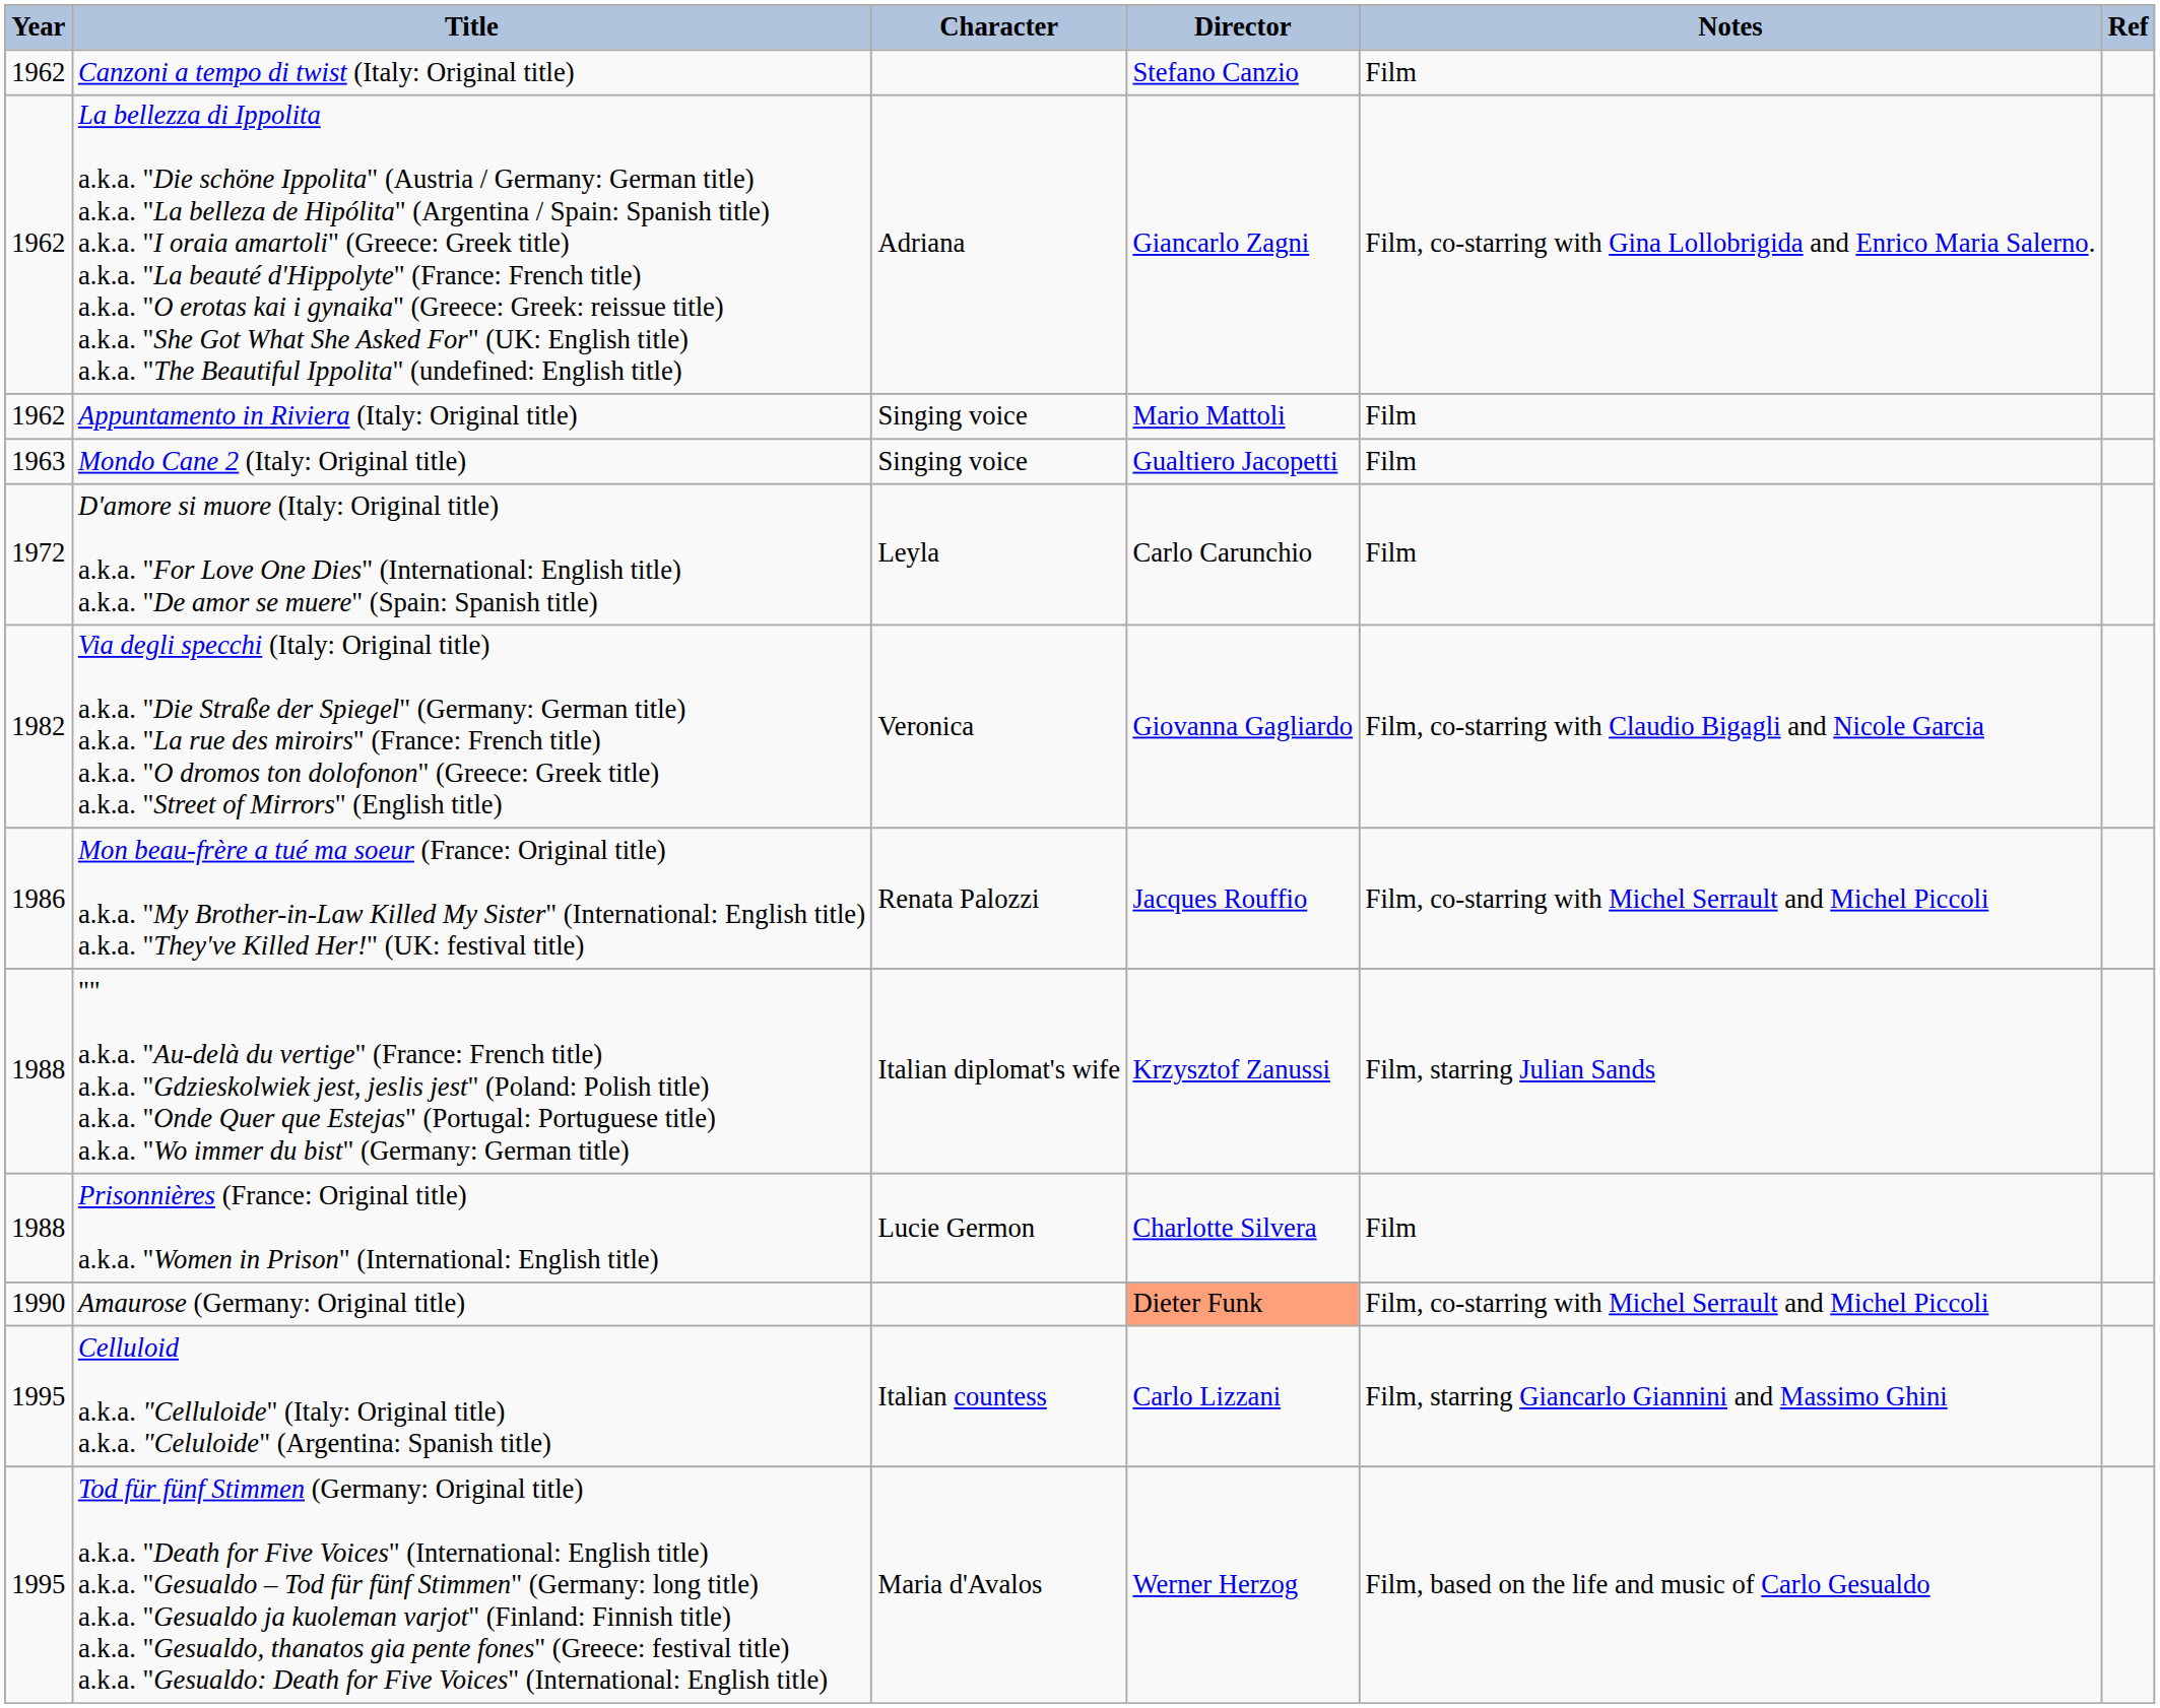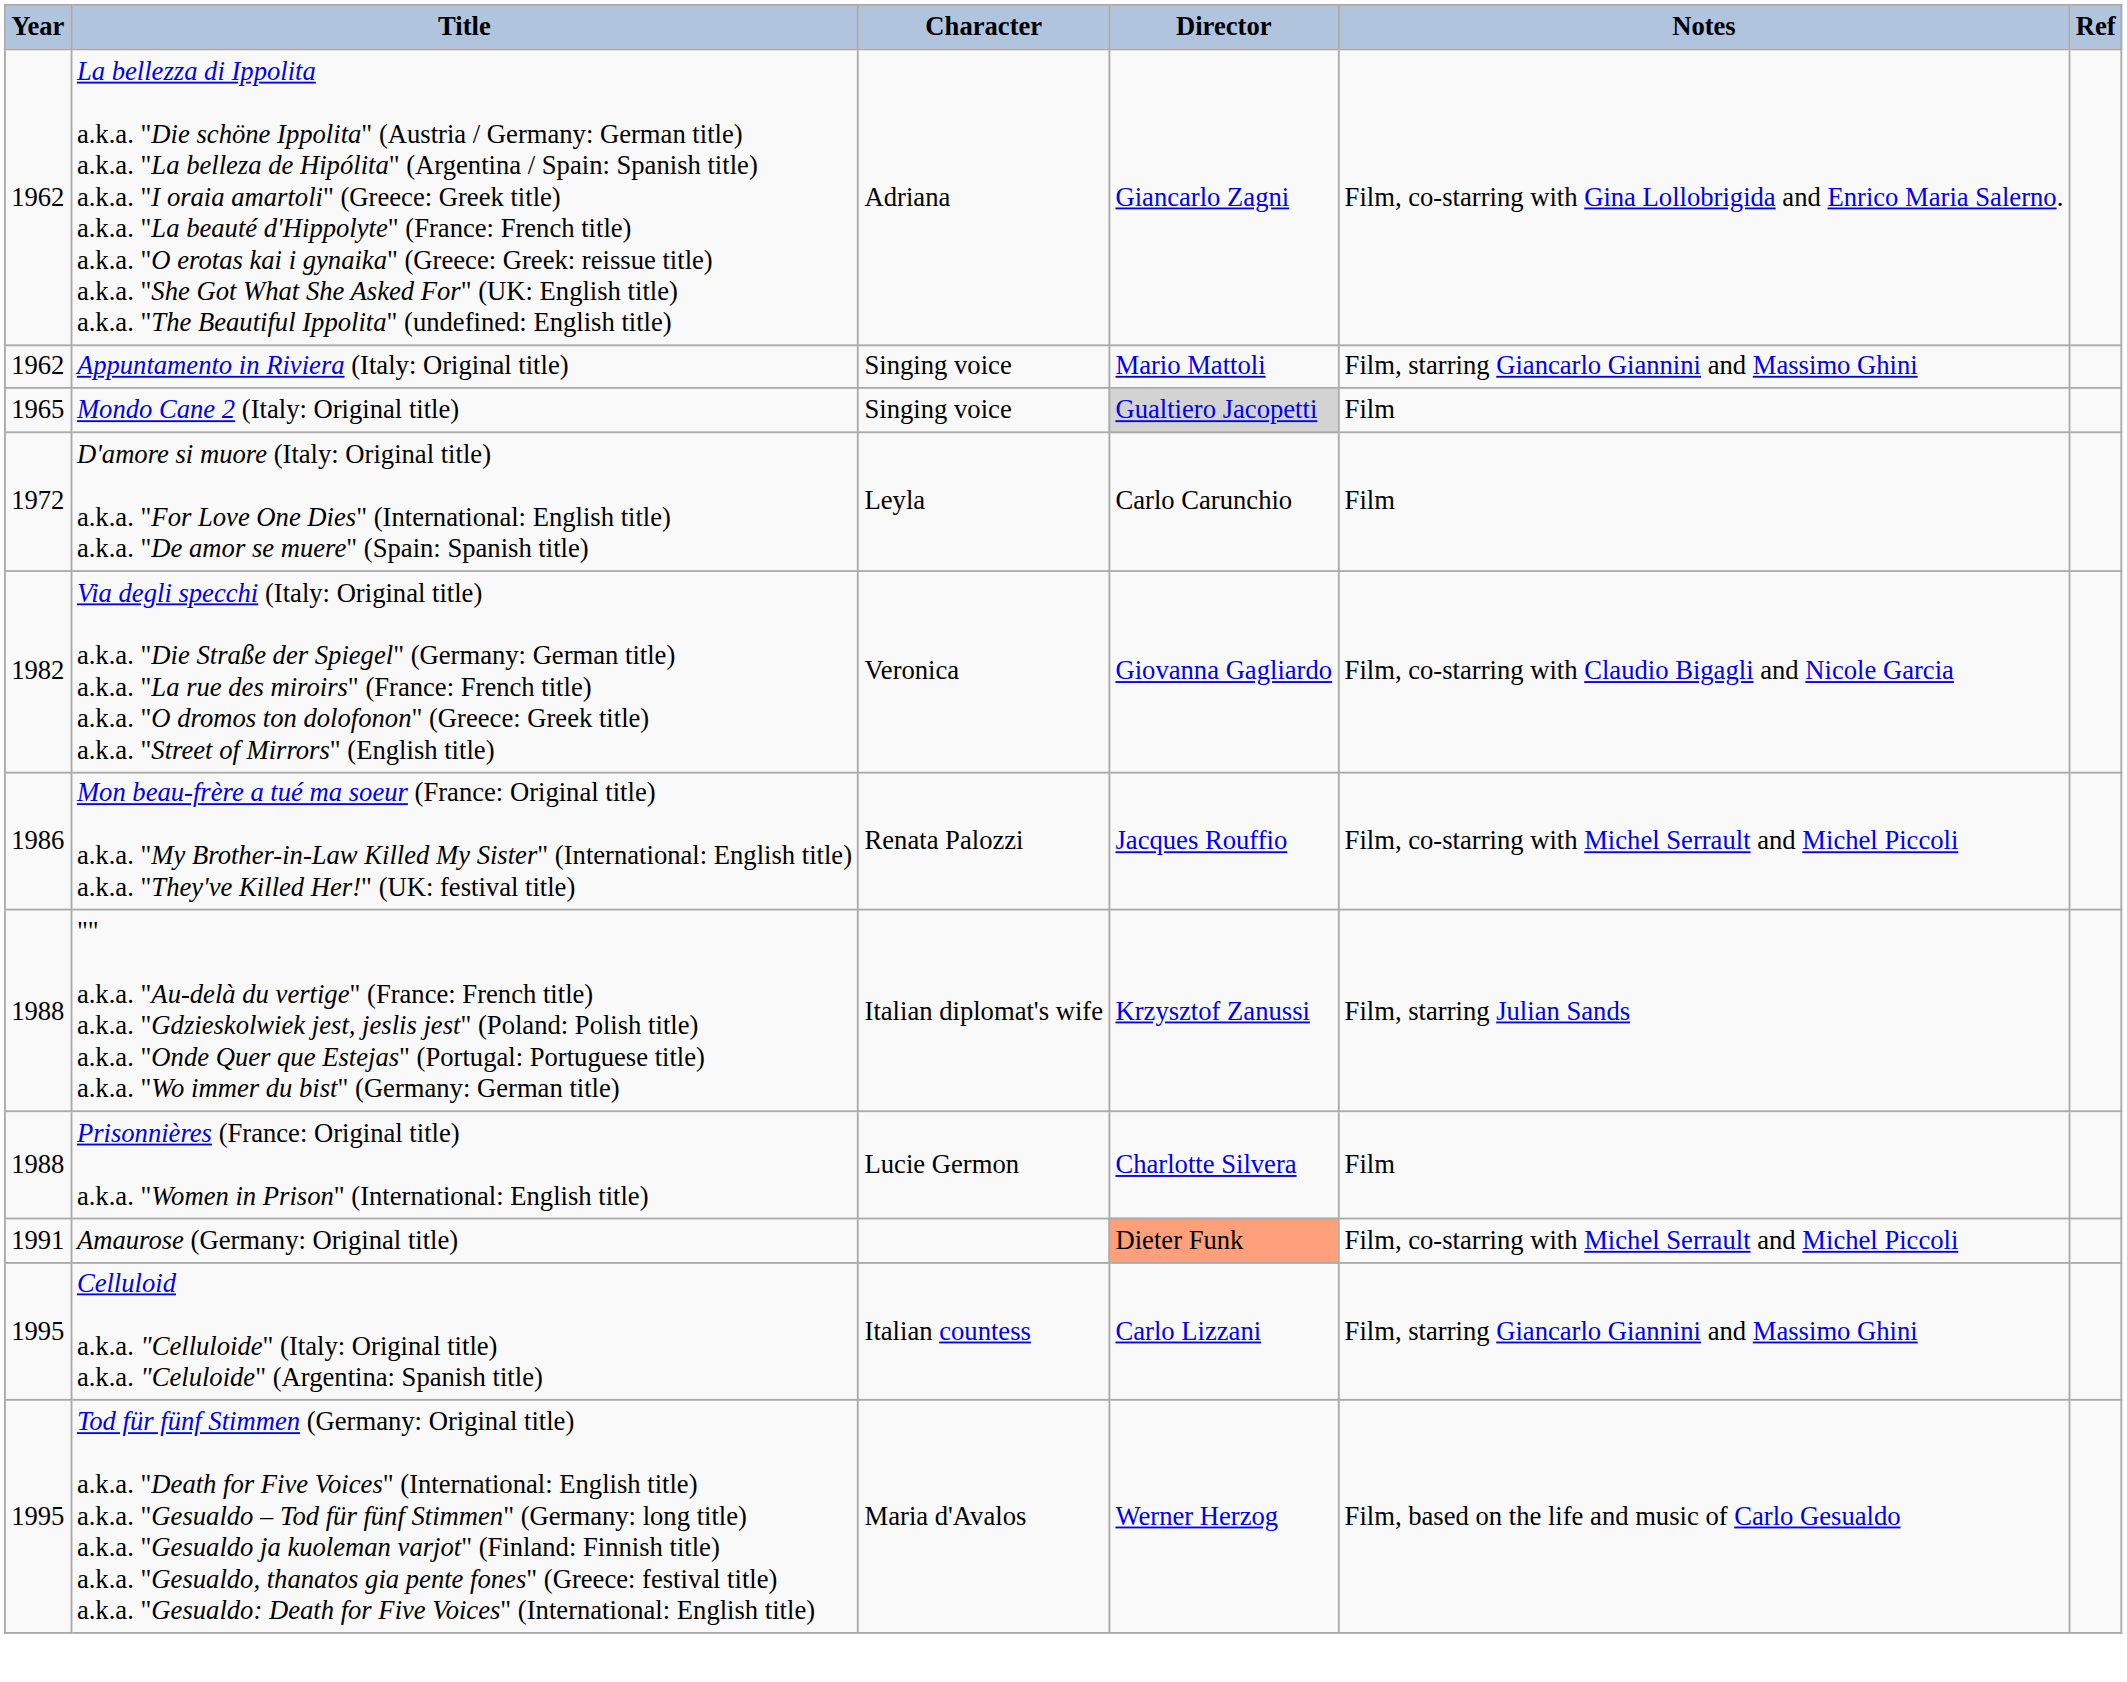- row: 1962 | Canzoni a tempo di twist (Italy: Original title) | Stefano Canzio | Film
Appuntamento in Riviera (Italy: Original title) | Notes: Film -> Film, starring Giancarlo Giannini and Massimo Ghini
Mondo Cane 2 (Italy: Original title) | Year: 1963 -> 1965
Mondo Cane 2 (Italy: Original title) | Director: no background -> lightgrey background
Amaurose (Germany: Original title) | Year: 1990 -> 1991
